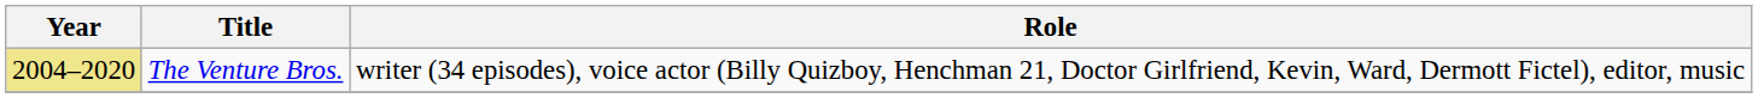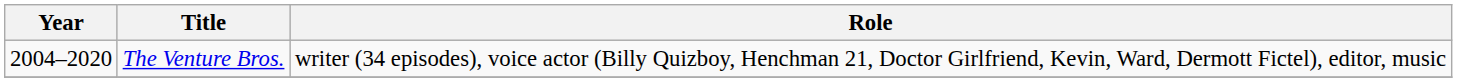The Venture Bros. | Year: khaki background -> no background
